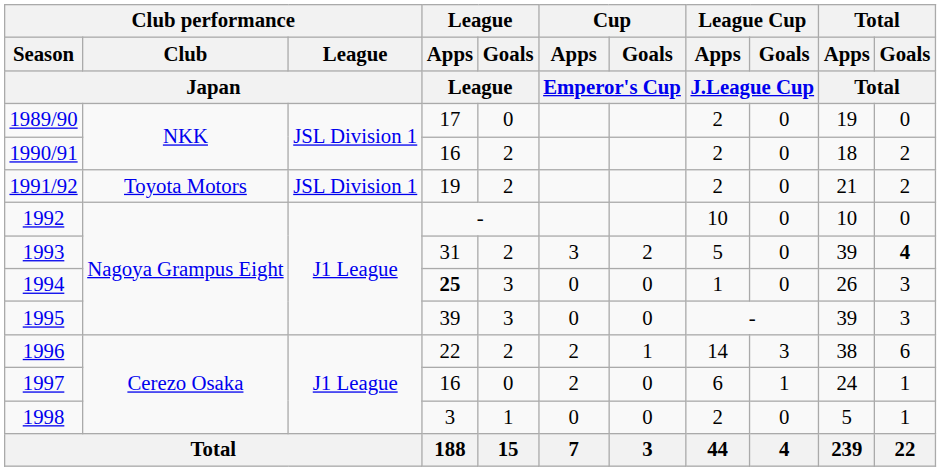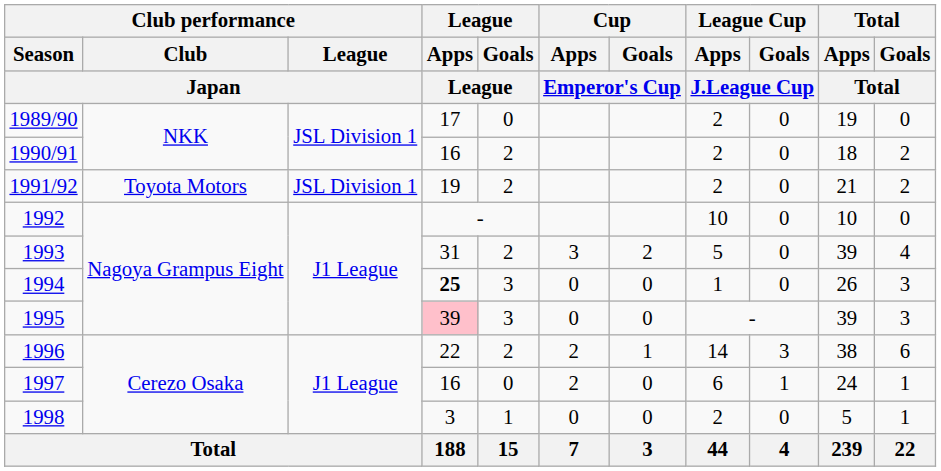1993 | Total / Goals / Total: bold -> normal
1995 | League / Apps / League: no background -> pink background
